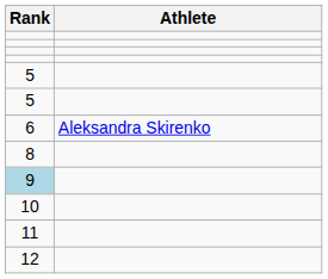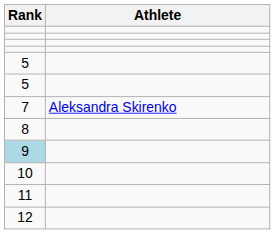row 8 | Rank: 6 -> 7
